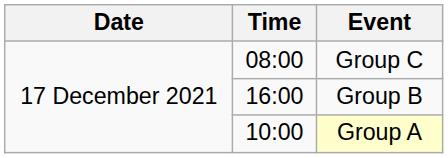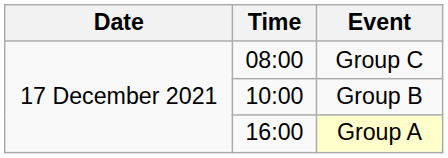Group B | Time: 16:00 -> 10:00
Group A | Time: 10:00 -> 16:00
